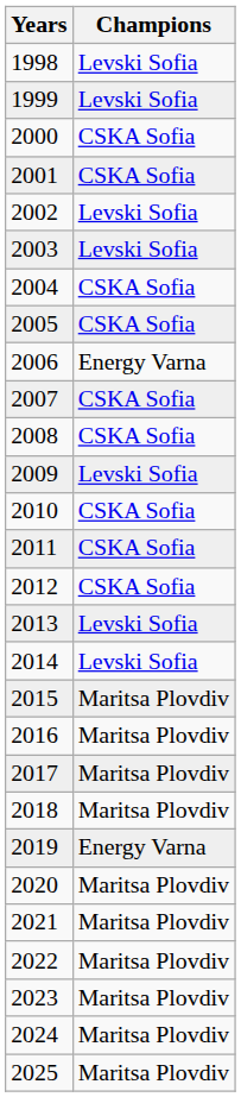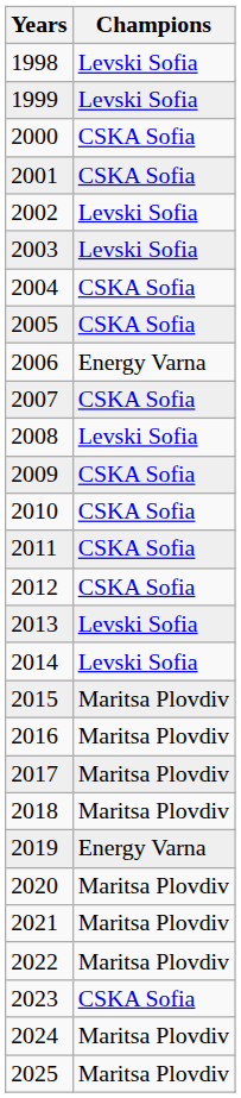2008 | Champions: CSKA Sofia -> Levski Sofia
2009 | Champions: Levski Sofia -> CSKA Sofia
2023 | Champions: Maritsa Plovdiv -> CSKA Sofia
